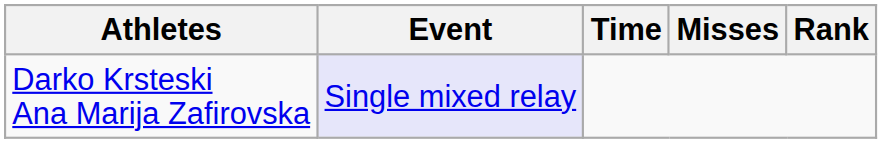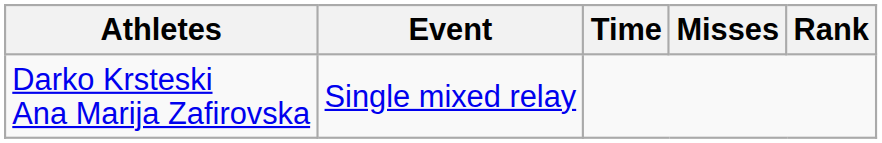Darko Krsteski Ana Marija Zafirovska | Event: lavender background -> no background
